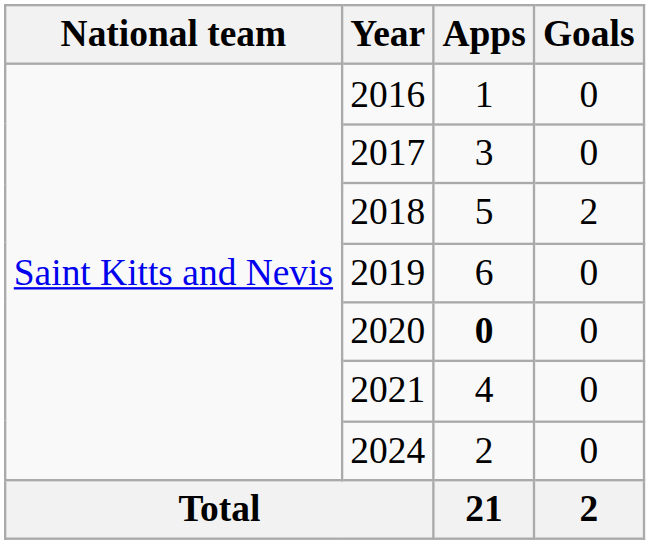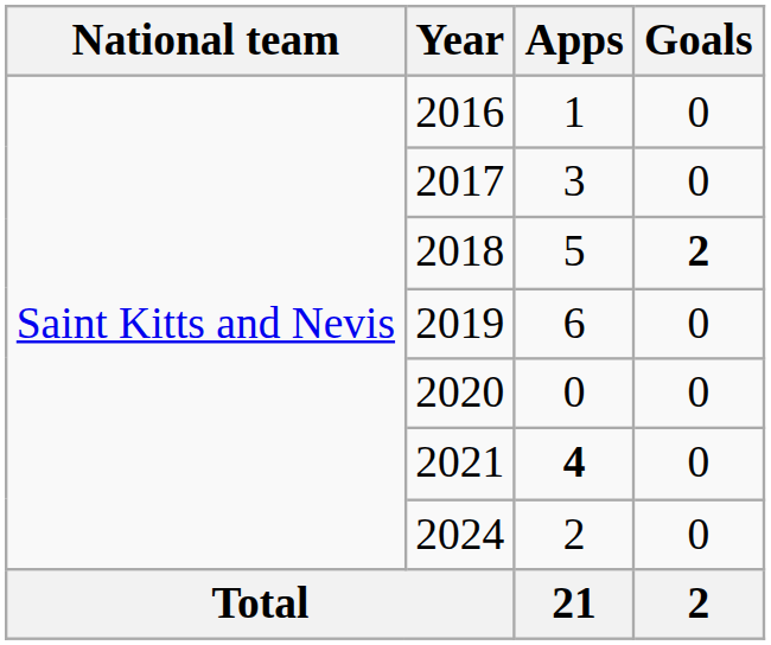2018 | Goals: normal -> bold
2020 | Apps: bold -> normal
2021 | Apps: normal -> bold
